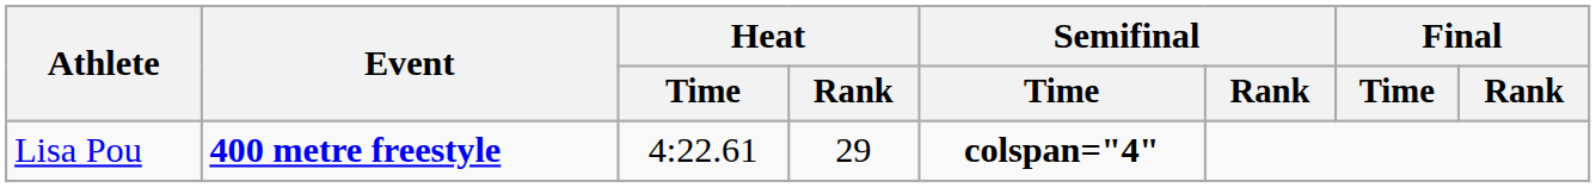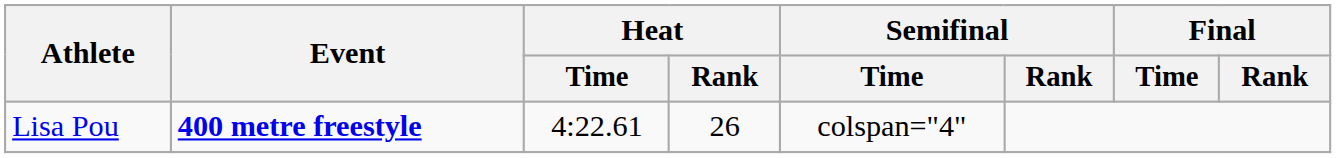Lisa Pou | Heat / Rank: 29 -> 26
Lisa Pou | Semifinal / Time: bold -> normal
